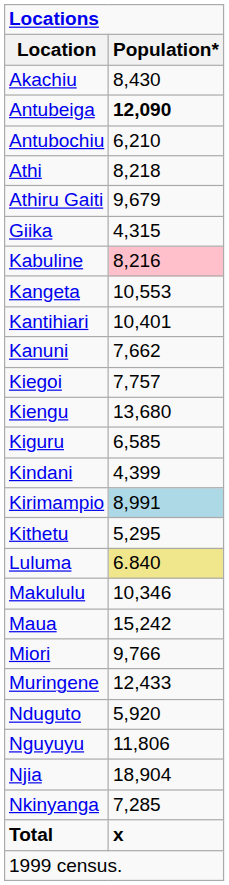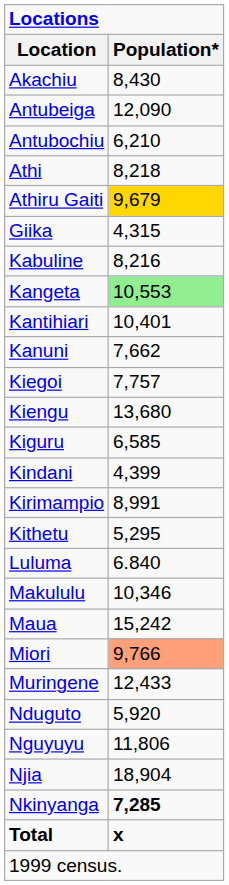Antubeiga | Population*: bold -> normal
Athiru Gaiti | Population*: no background -> gold background
Kabuline | Population*: pink background -> no background
Kangeta | Population*: no background -> lightgreen background
Kirimampio | Population*: lightblue background -> no background
Luluma | Population*: khaki background -> no background
Miori | Population*: no background -> lightsalmon background
Nkinyanga | Population*: normal -> bold
